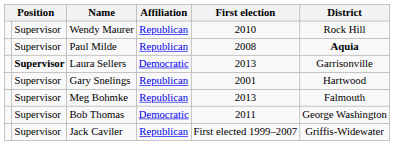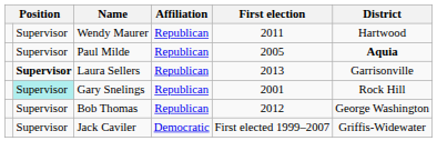Wendy Maurer | First election: 2010 -> 2011
Wendy Maurer | District: Rock Hill -> Hartwood
Paul Milde | First election: 2008 -> 2005
Laura Sellers | Affiliation: Democratic -> Republican
Gary Snelings | column 2: no background -> paleturquoise background
Gary Snelings | District: Hartwood -> Rock Hill
- row: Supervisor | Meg Bohmke | Republican | 2013 | Falmouth
Bob Thomas | Affiliation: Democratic -> Republican
Bob Thomas | First election: 2011 -> 2012
Jack Caviler | Affiliation: Republican -> Democratic
